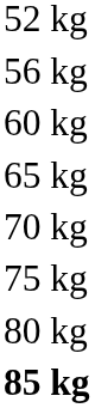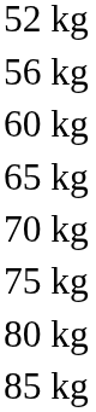85 kg | column 1: bold -> normal
